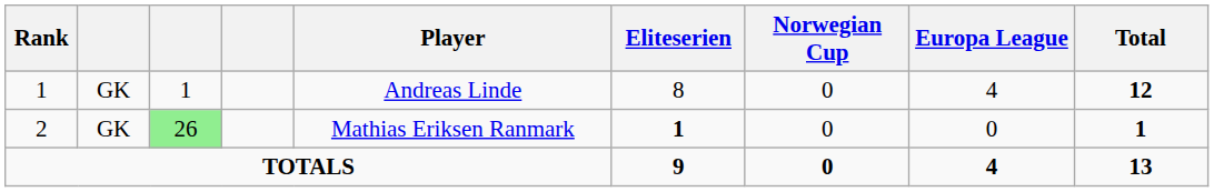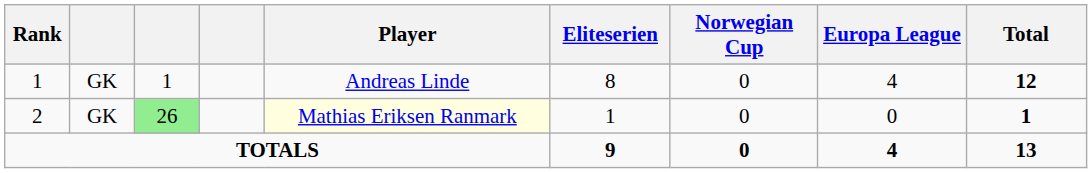2 | Player: no background -> lightyellow background
2 | Eliteserien: bold -> normal
